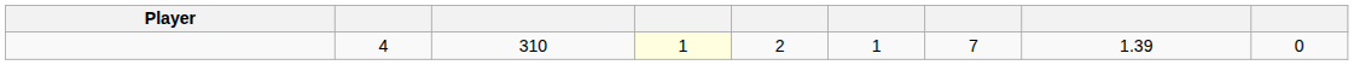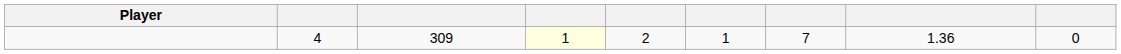row 2 | column 3: 310 -> 309
row 2 | column 8: 1.39 -> 1.36
